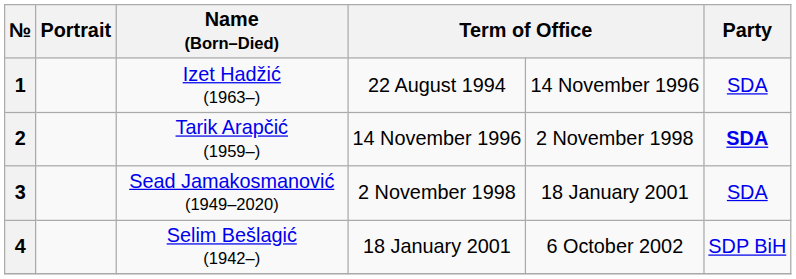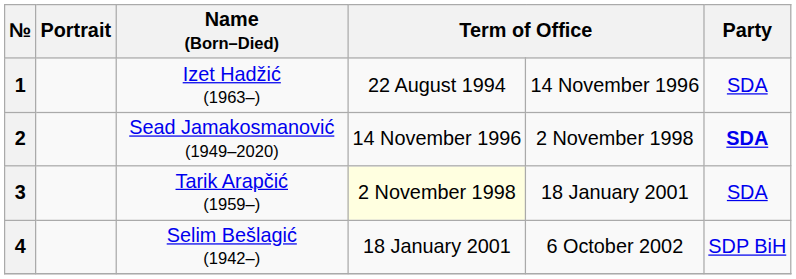2 | Name (Born–Died): Tarik Arapčić (1959–) -> Sead Jamakosmanović (1949–2020)
3 | Name (Born–Died): Sead Jamakosmanović (1949–2020) -> Tarik Arapčić (1959–)
3 | column 4: no background -> lightyellow background
